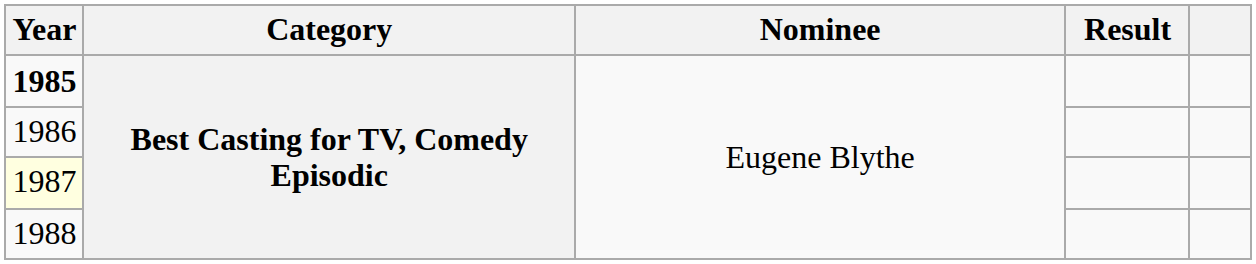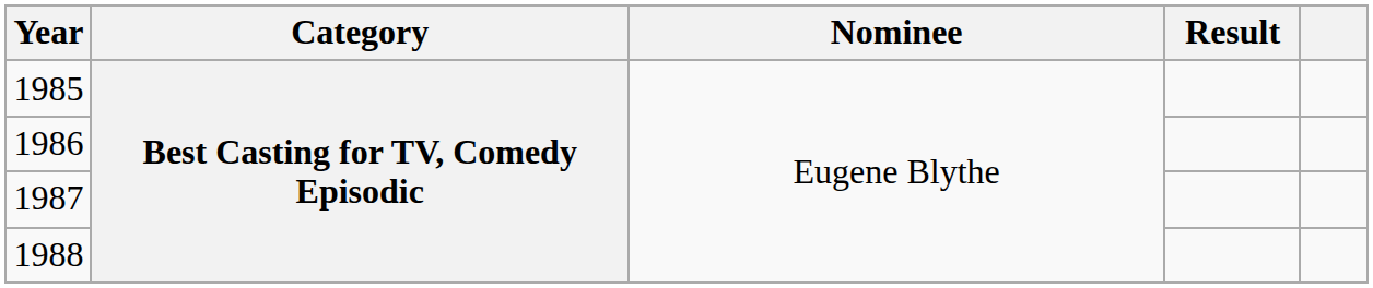1985 | Year: bold -> normal
1987 | Year: lightyellow background -> no background
